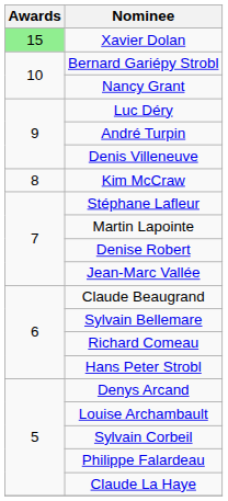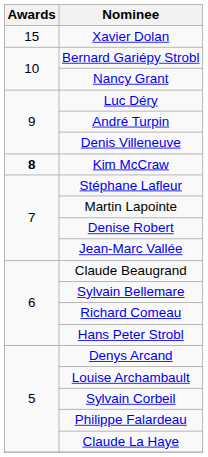Xavier Dolan | Awards: lightgreen background -> no background
Kim McCraw | Awards: normal -> bold
